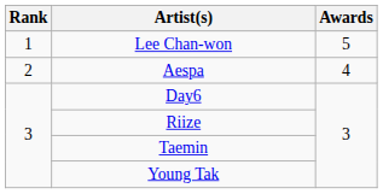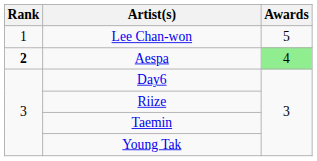Aespa | Rank: normal -> bold
Aespa | Awards: no background -> lightgreen background
